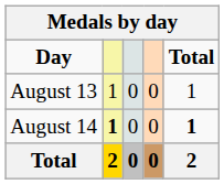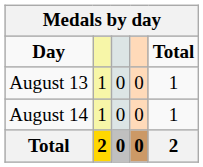August 14 | column 2: bold -> normal
August 14 | Total: bold -> normal
